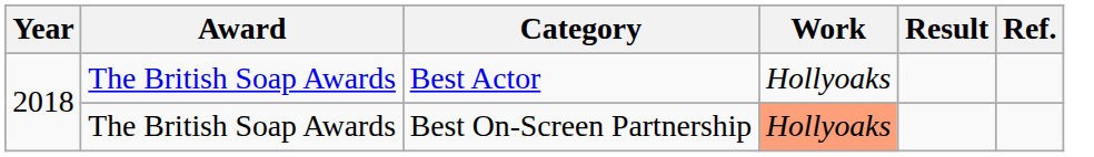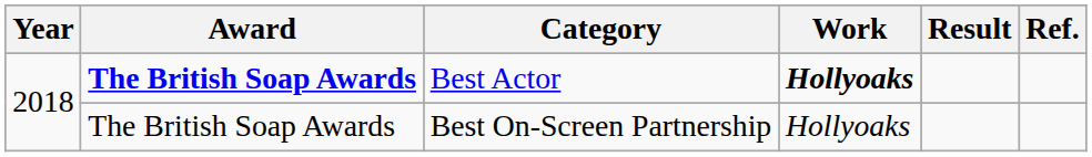Best Actor | Award: normal -> bold
Best Actor | Work: normal -> bold
Best On-Screen Partnership | Work: lightsalmon background -> no background
